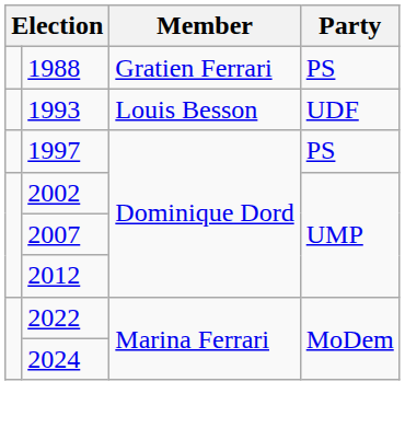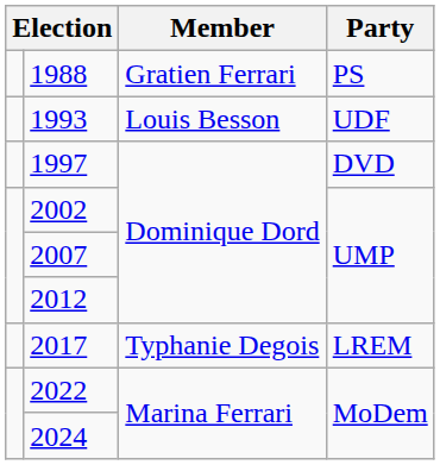1997 | Party: PS -> DVD
+ row: 2017 | Typhanie Degois | LREM
